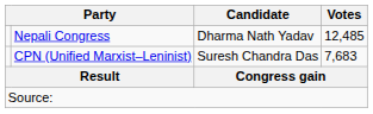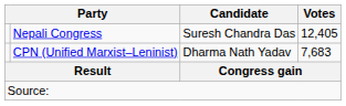Nepali Congress | Candidate: Dharma Nath Yadav -> Suresh Chandra Das
Nepali Congress | Votes: 12,485 -> 12,405
CPN (Unified Marxist–Leninist) | Candidate: Suresh Chandra Das -> Dharma Nath Yadav
